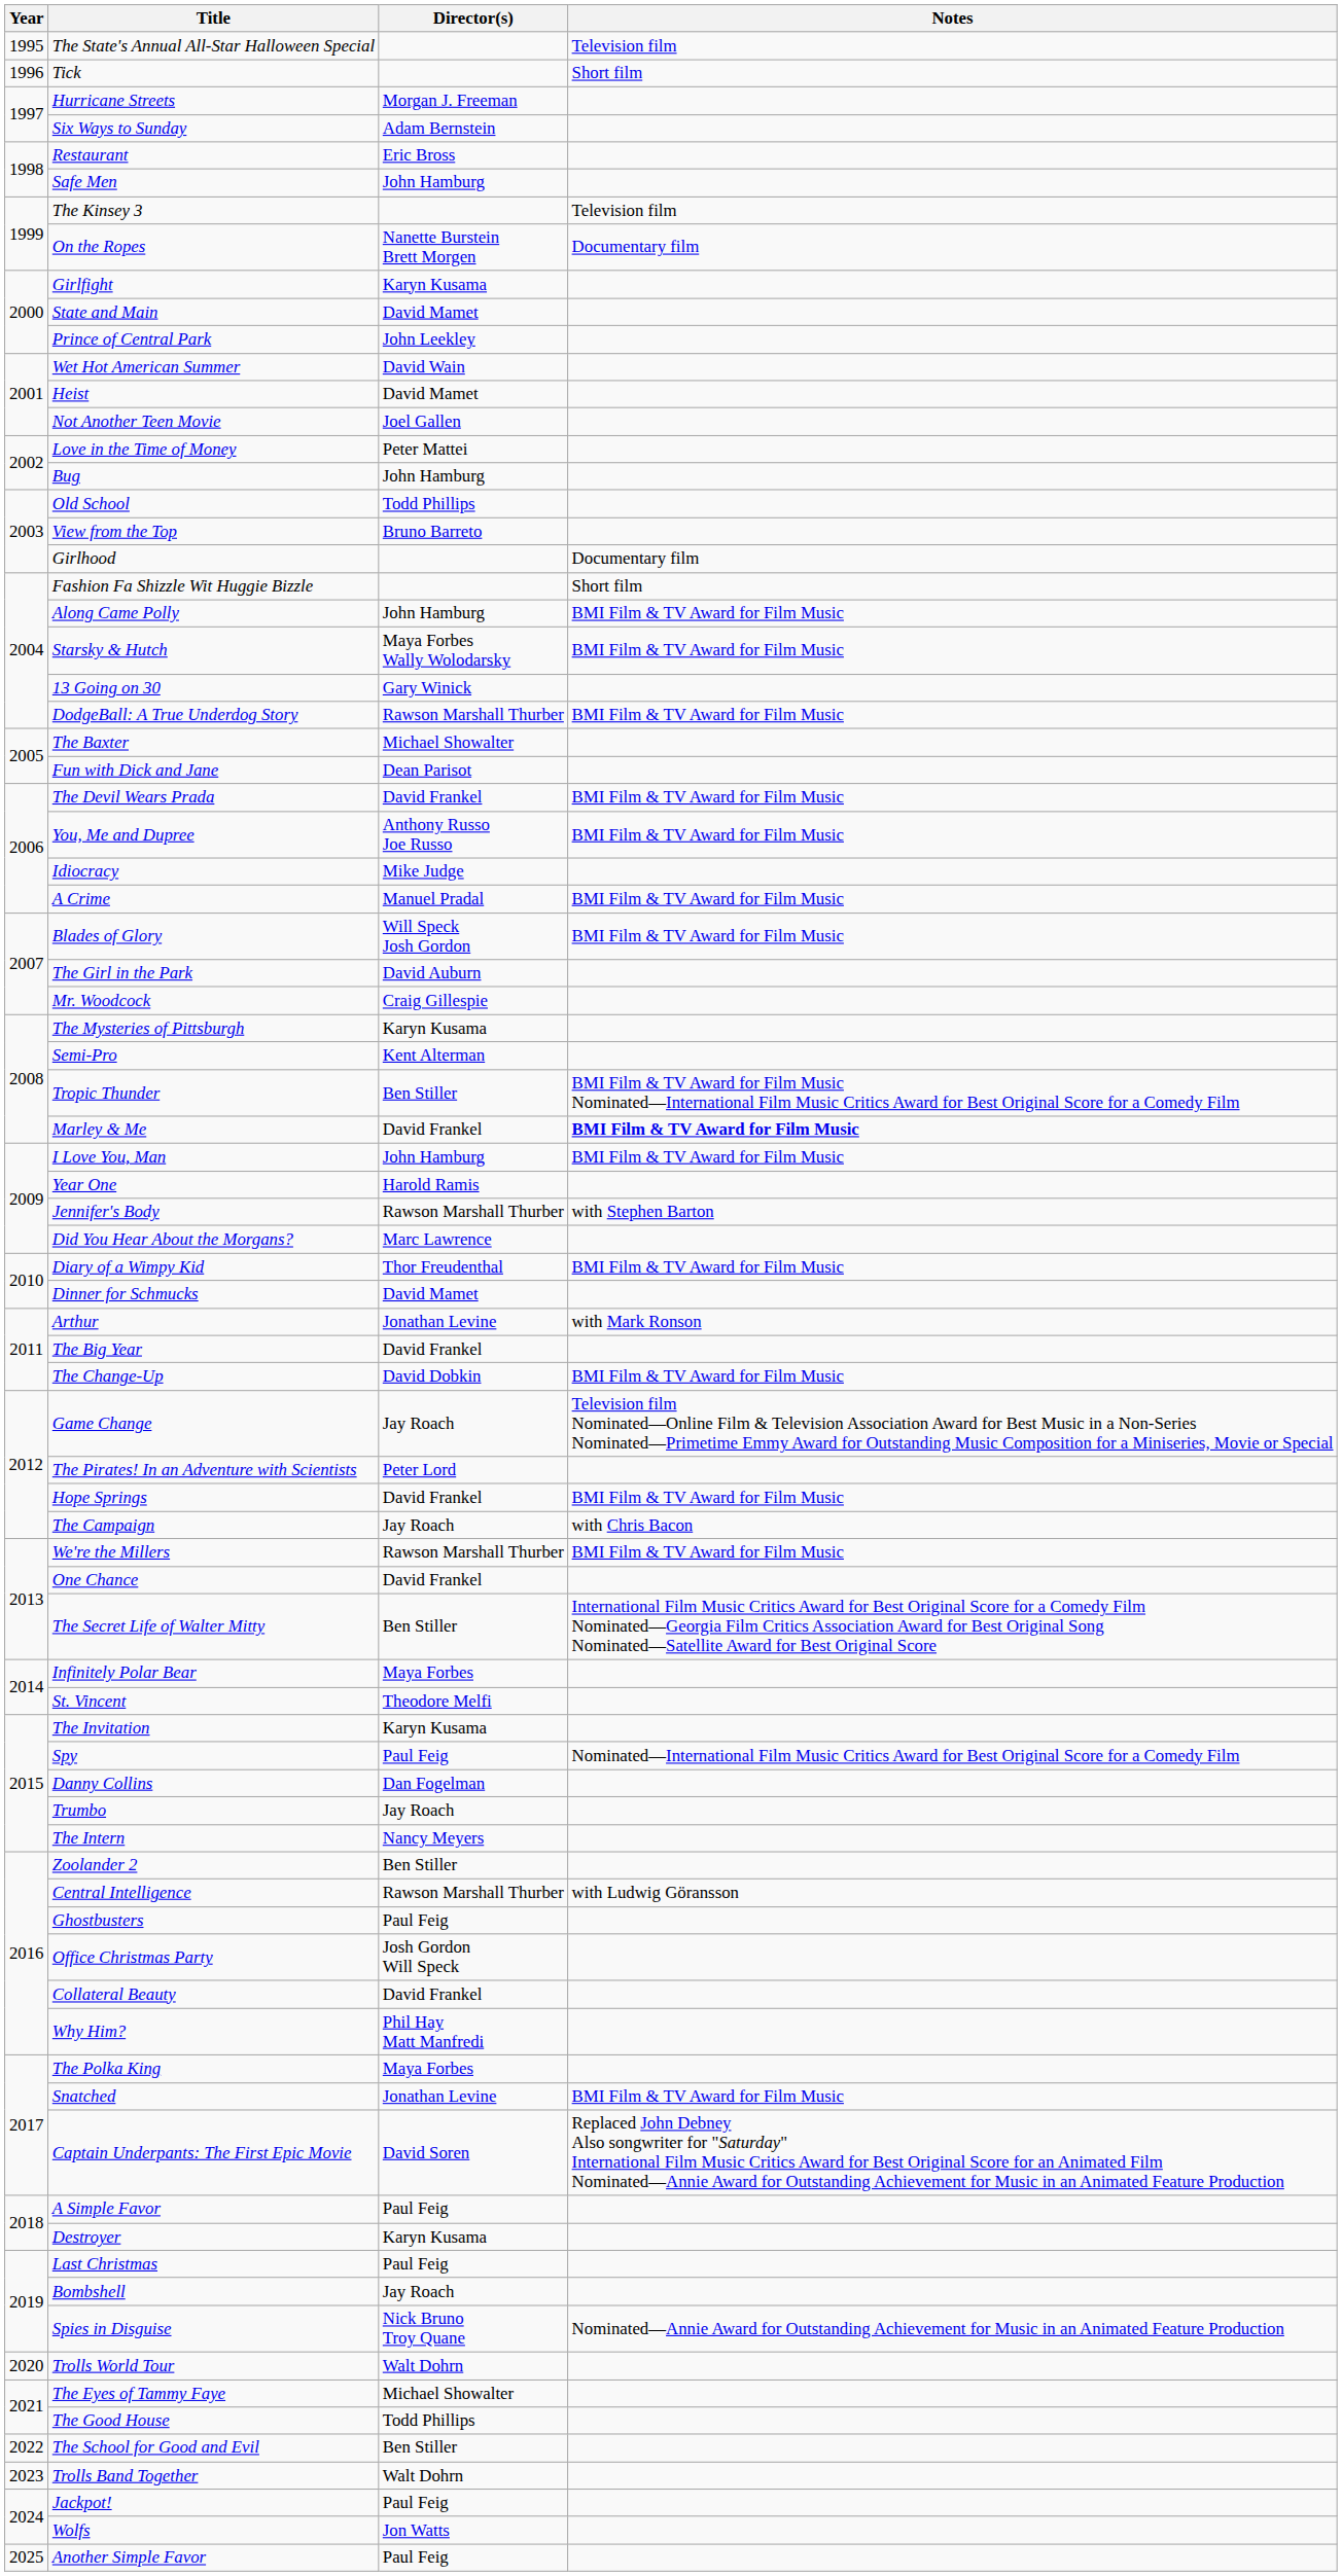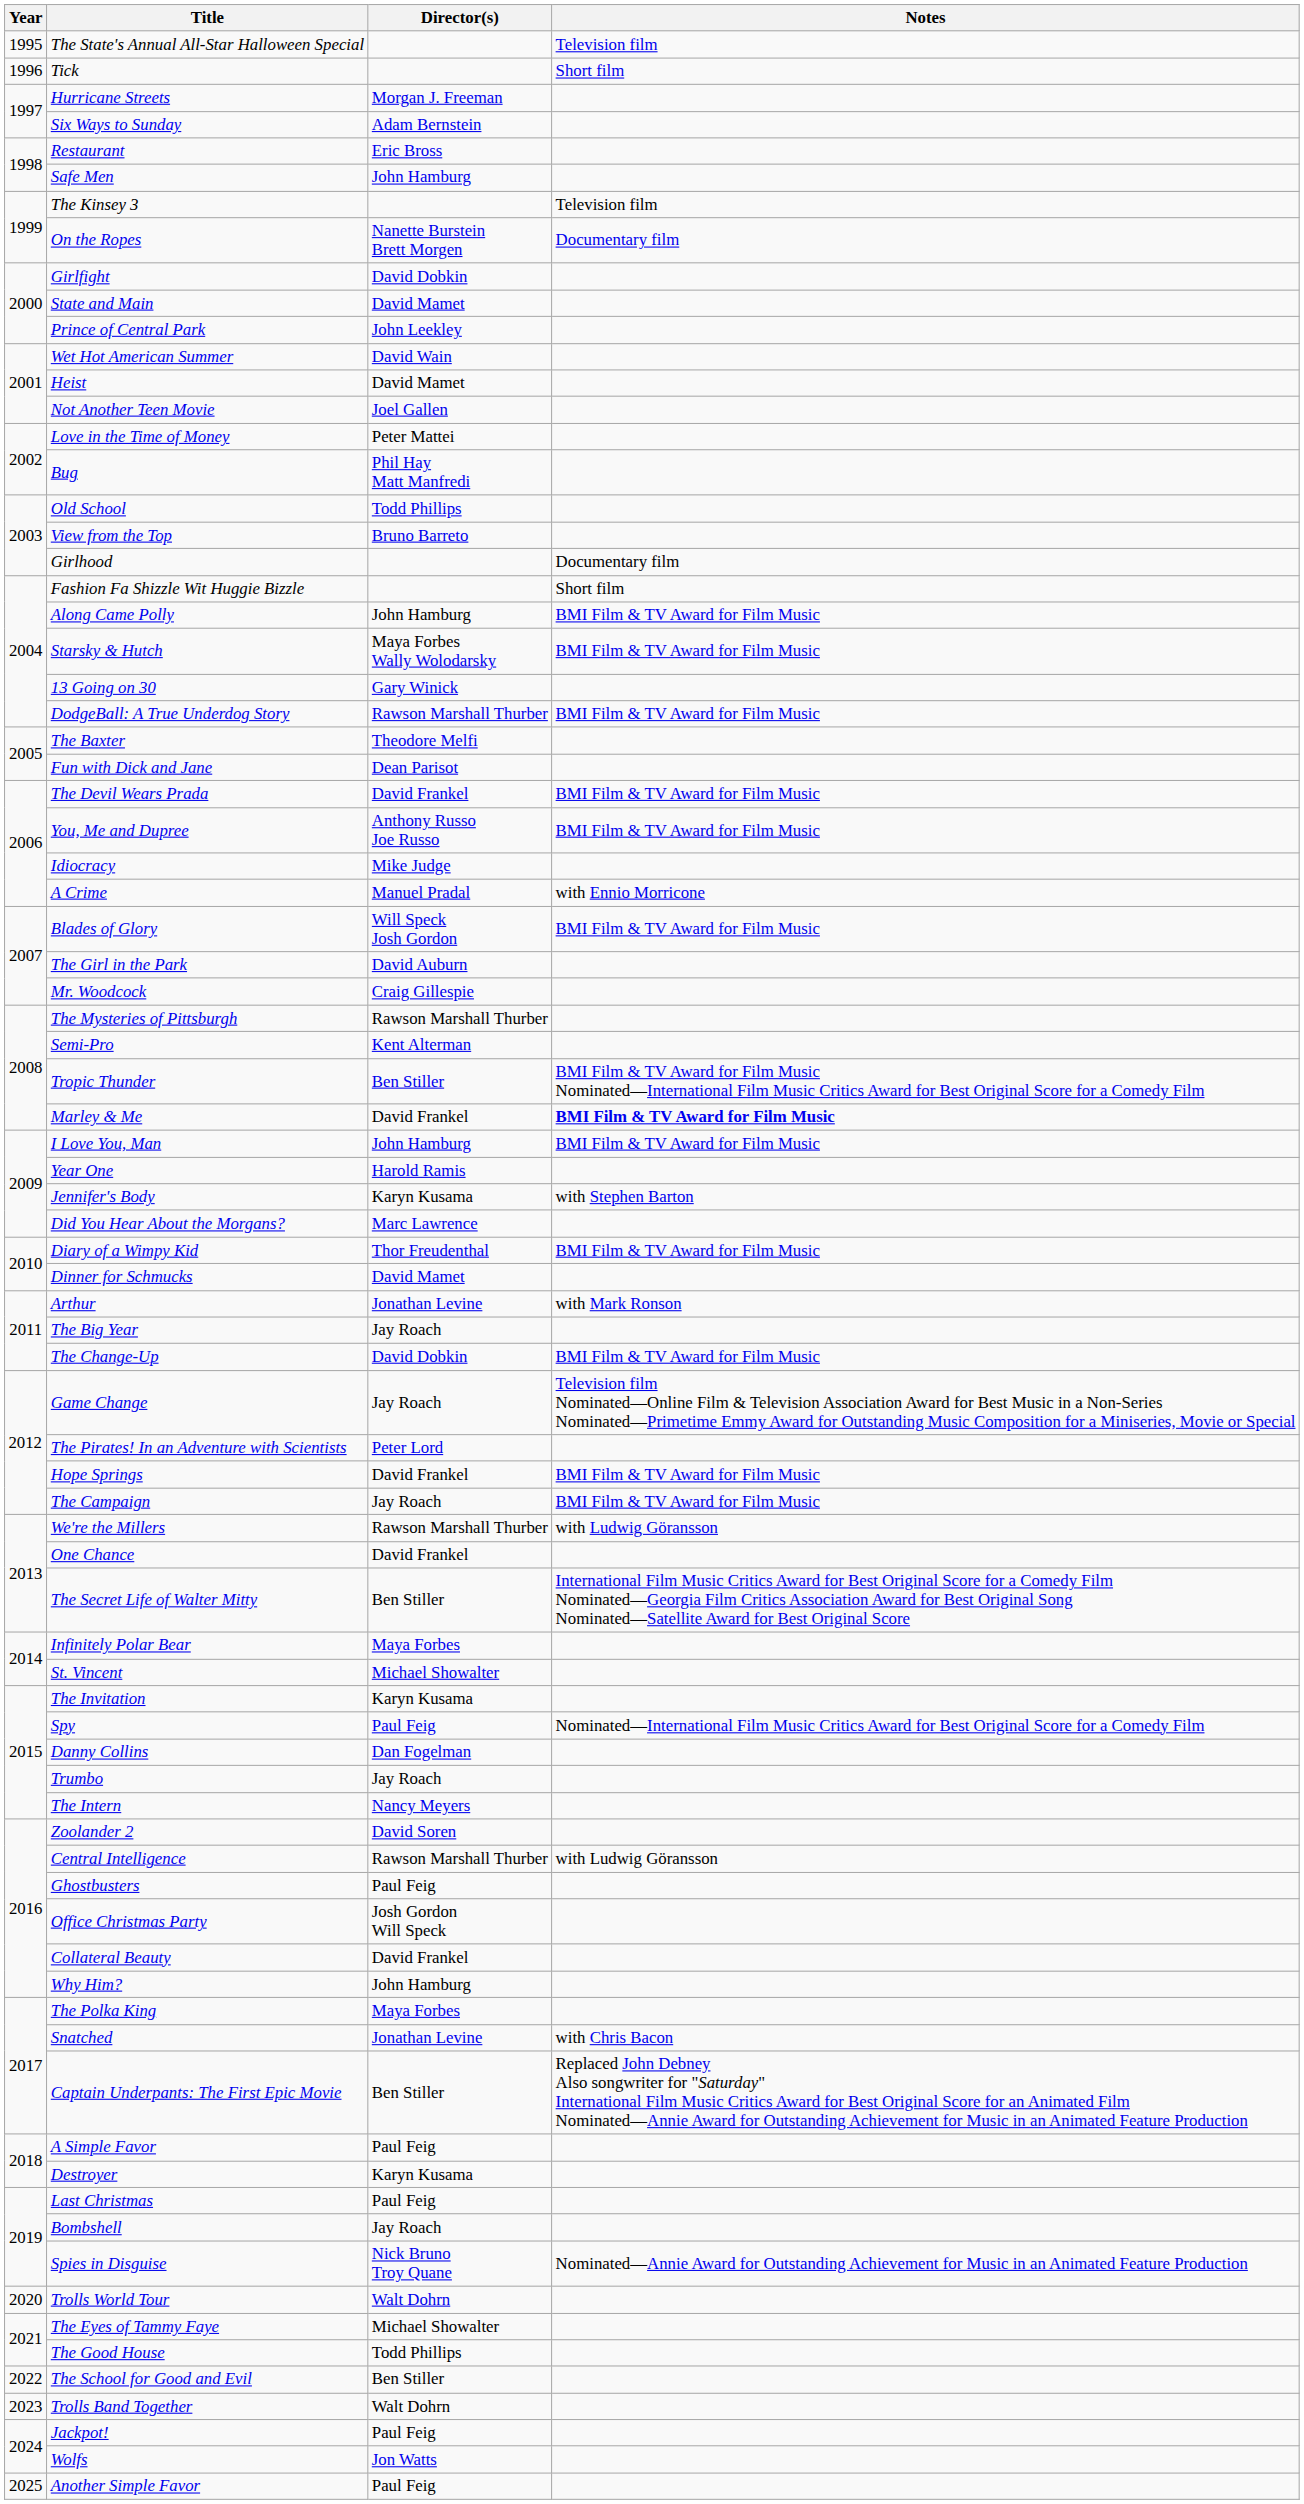Girlfight | Director(s): Karyn Kusama -> David Dobkin
Bug | Director(s): John Hamburg -> Phil Hay Matt Manfredi
The Baxter | Director(s): Michael Showalter -> Theodore Melfi
A Crime | Notes: BMI Film & TV Award for Film Music -> with Ennio Morricone
The Mysteries of Pittsburgh | Director(s): Karyn Kusama -> Rawson Marshall Thurber
Jennifer's Body | Director(s): Rawson Marshall Thurber -> Karyn Kusama
The Big Year | Director(s): David Frankel -> Jay Roach
The Campaign | Notes: with Chris Bacon -> BMI Film & TV Award for Film Music
We're the Millers | Notes: BMI Film & TV Award for Film Music -> with Ludwig Göransson
St. Vincent | Director(s): Theodore Melfi -> Michael Showalter
Zoolander 2 | Director(s): Ben Stiller -> David Soren
Why Him? | Director(s): Phil Hay Matt Manfredi -> John Hamburg
Snatched | Notes: BMI Film & TV Award for Film Music -> with Chris Bacon
Captain Underpants: The First Epic Movie | Director(s): David Soren -> Ben Stiller
